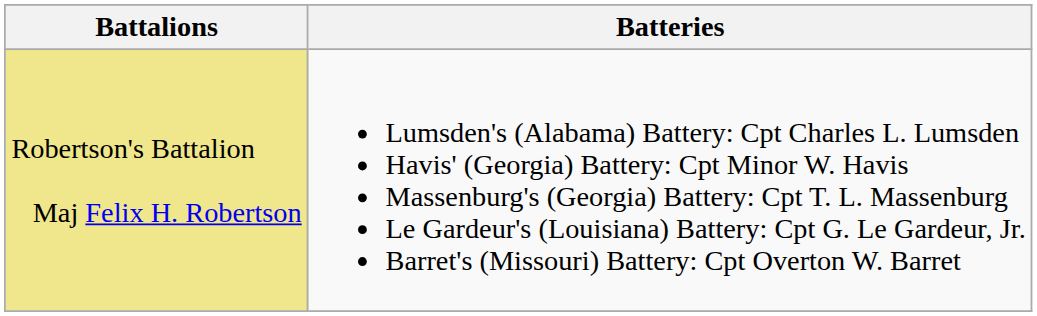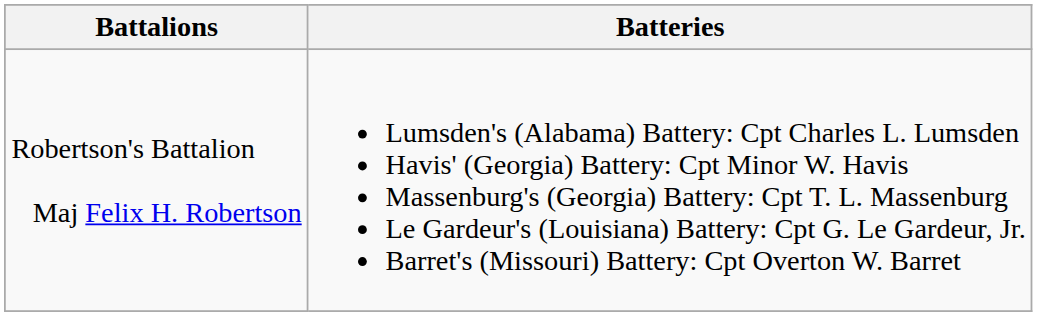Robertson's Battalion Maj Felix H. Robertson | Battalions: khaki background -> no background
